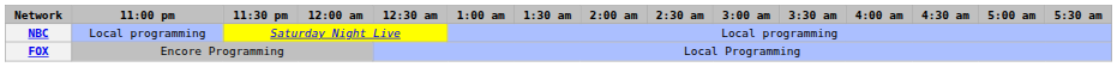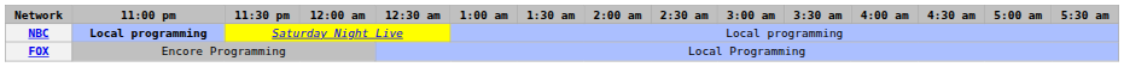NBC | 11:00 pm: normal -> bold
